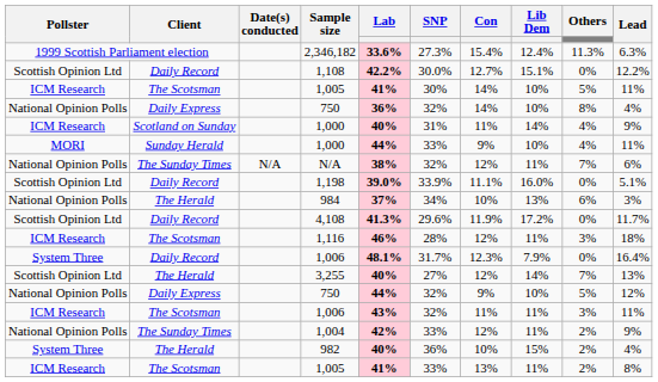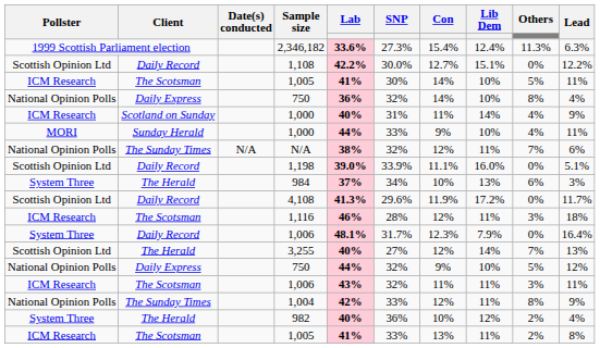984 | Pollster: National Opinion Polls -> System Three
1,004 | Others: 2% -> 8%
982 | Lib Dem: 15% -> 12%
